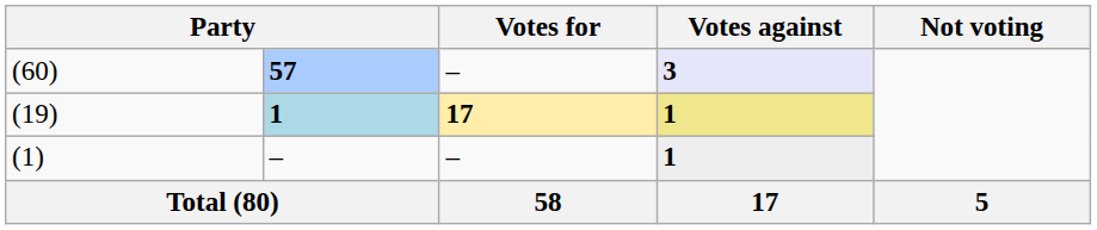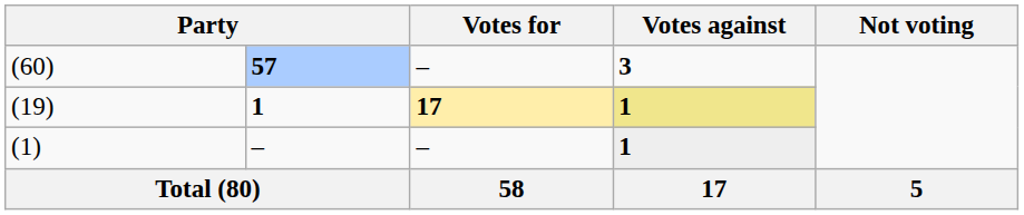(60) | Votes against: lavender background -> no background
(19) | column 2: lightblue background -> no background
